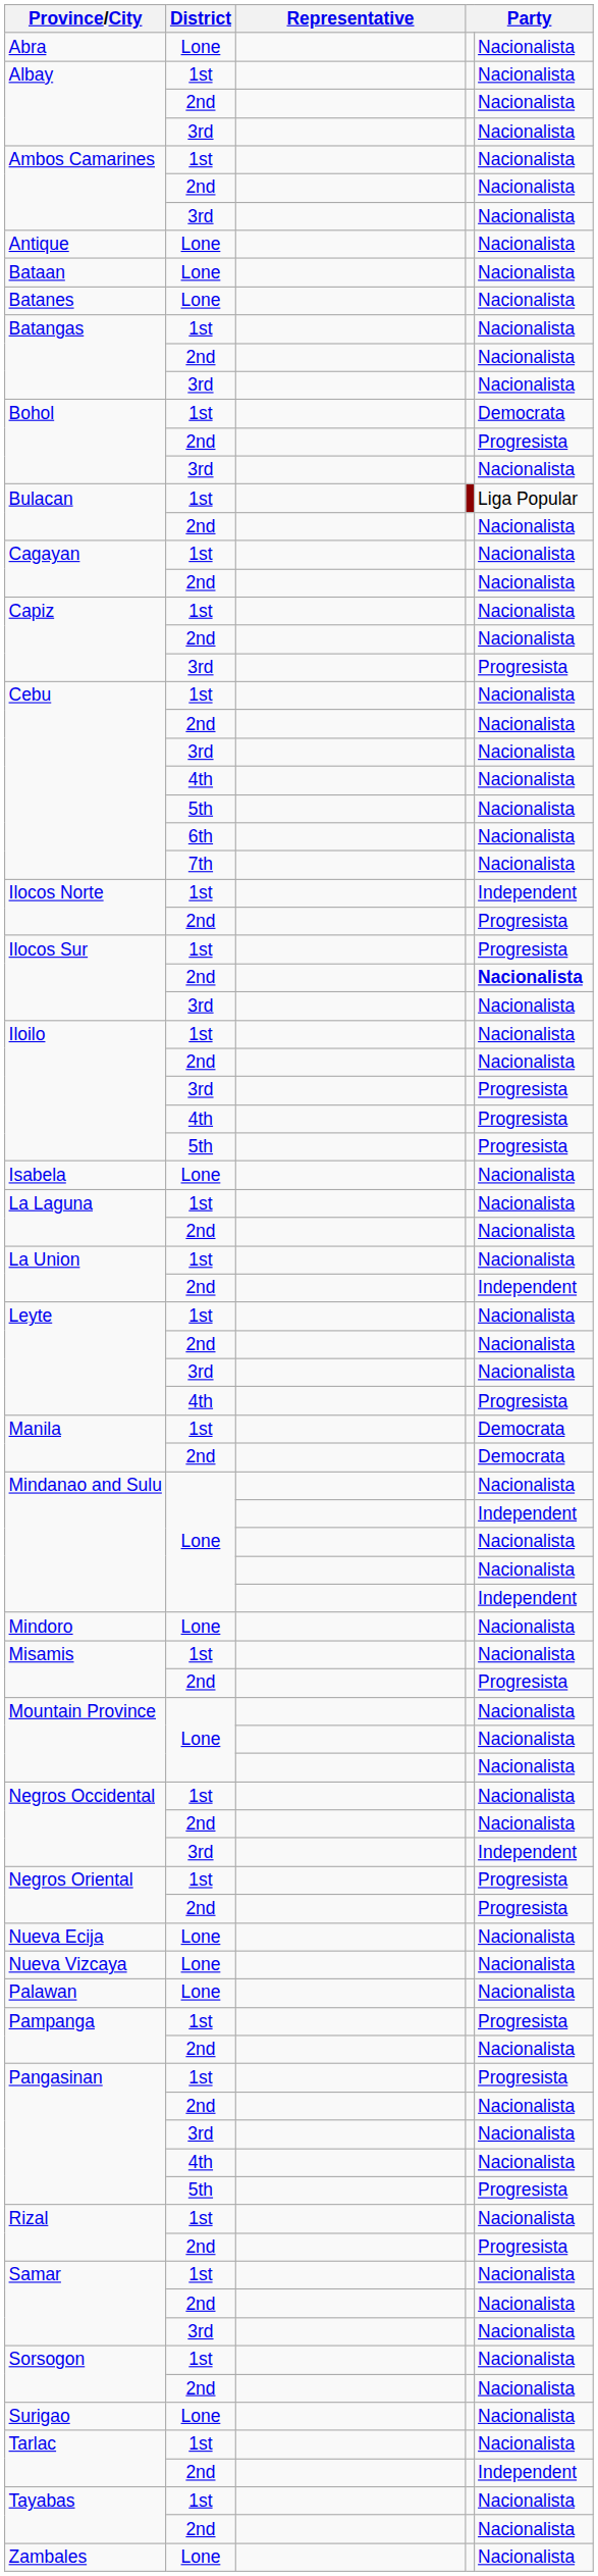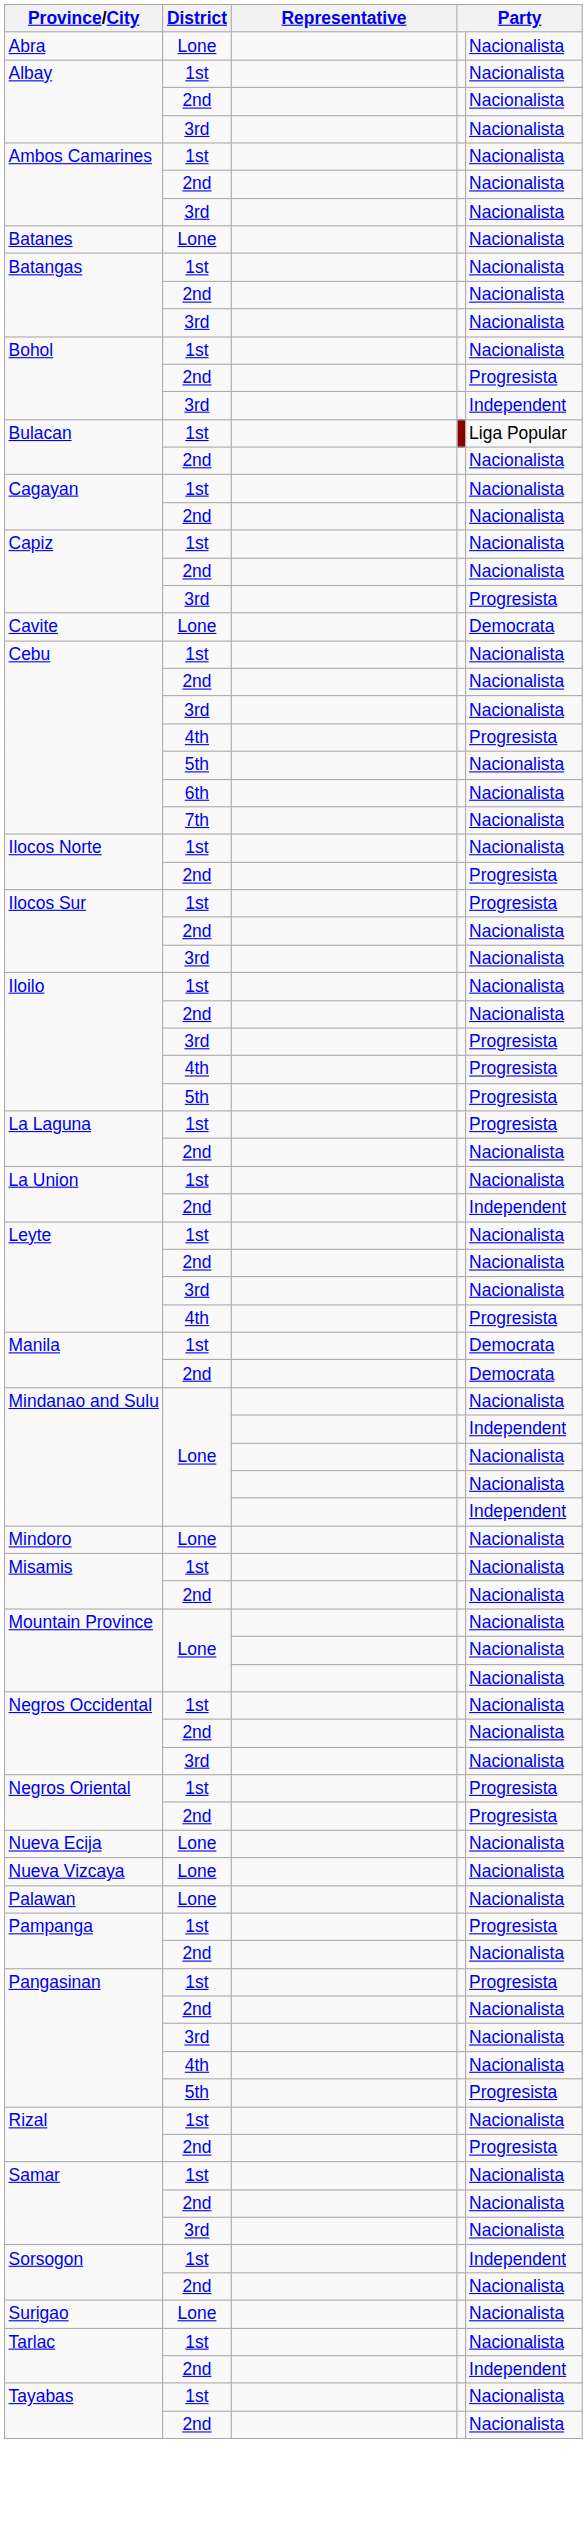- row: Antique | Lone | Nacionalista
- row: Bataan | Lone | Nacionalista
Bohol / 1st | column 5: Democrata -> Nacionalista
Bohol / 3rd | column 5: Nacionalista -> Independent
+ row: Cavite | Lone | Democrata
Cebu / 4th | column 5: Nacionalista -> Progresista
Ilocos Norte / 1st | column 5: Independent -> Nacionalista
Ilocos Sur / 2nd | column 5: bold -> normal
- row: Isabela | Lone | Nacionalista
La Laguna / 1st | column 5: Nacionalista -> Progresista
Misamis / 2nd | column 5: Progresista -> Nacionalista
Negros Occidental / 3rd | column 5: Independent -> Nacionalista
Sorsogon / 1st | column 5: Nacionalista -> Independent
- row: Zambales | Lone | Nacionalista
